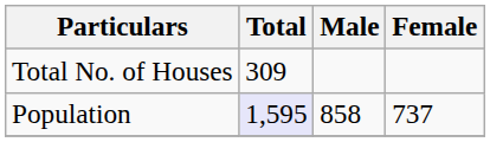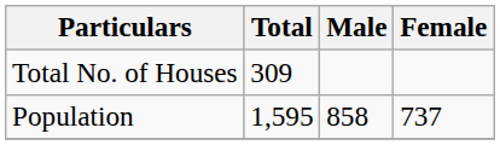Population | Total: lavender background -> no background
